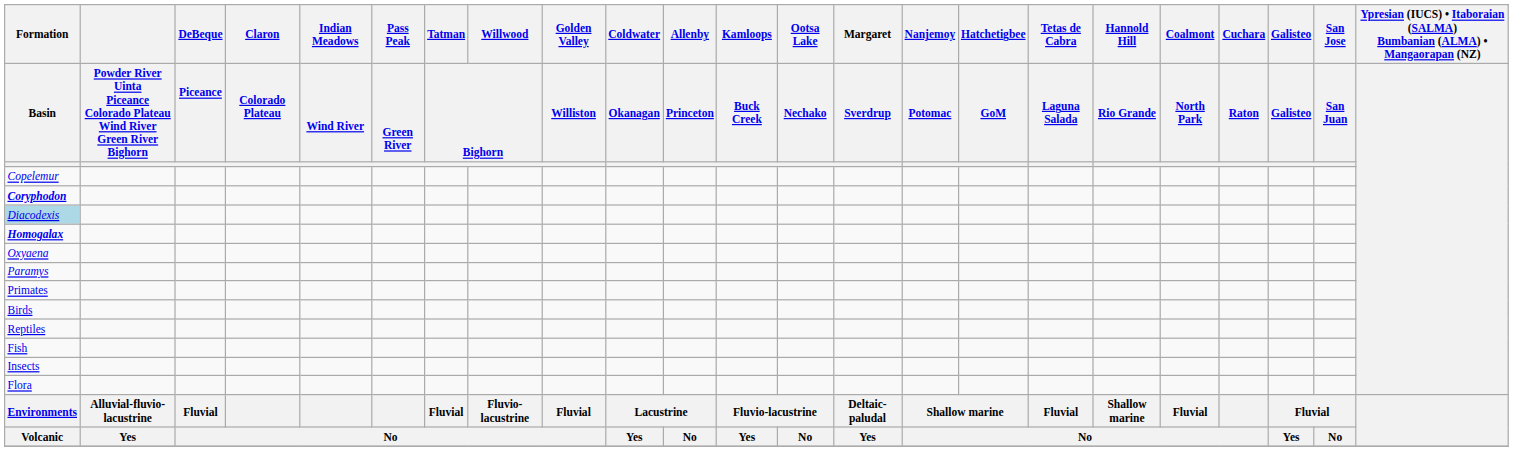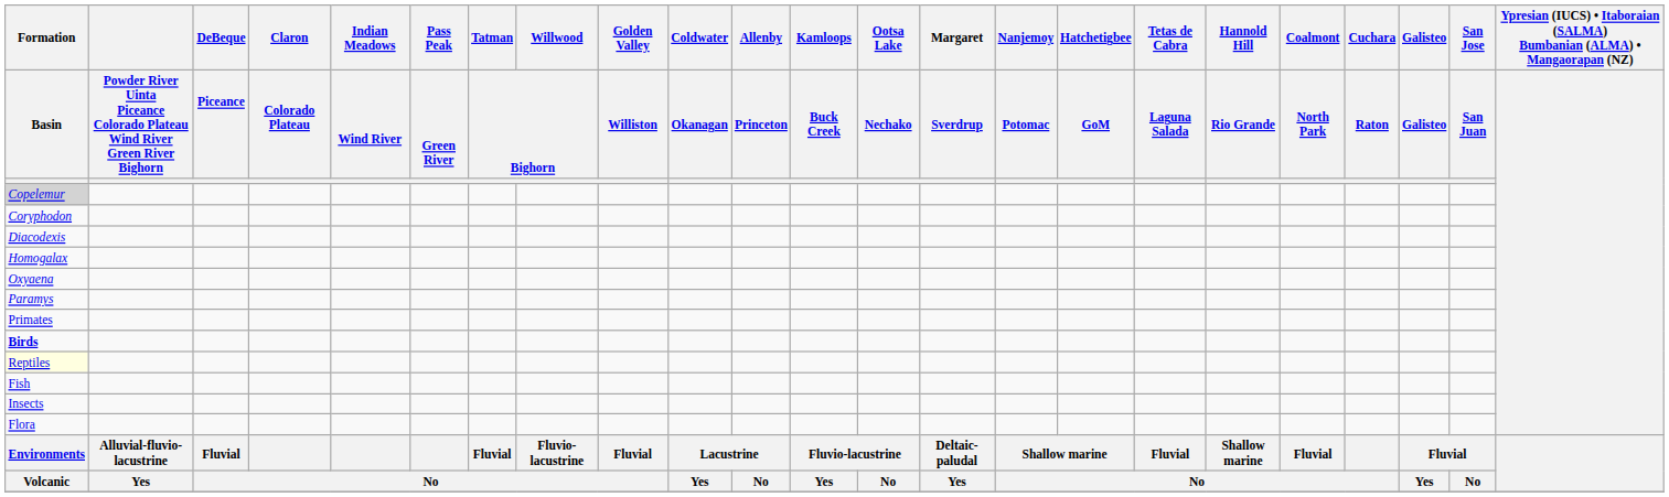Copelemur | Formation / Basin: no background -> lightgrey background
Coryphodon | Formation / Basin: bold -> normal
Diacodexis | Formation / Basin: lightblue background -> no background
Homogalax | Formation / Basin: bold -> normal
Birds | Formation / Basin: normal -> bold
Reptiles | Formation / Basin: no background -> lightyellow background
